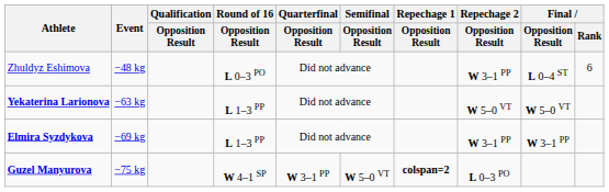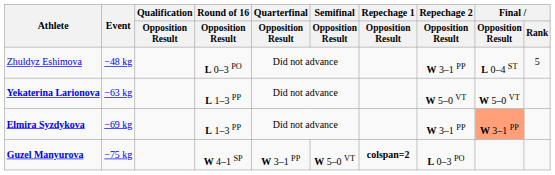Zhuldyz Eshimova | Final / Rank: 6 -> 5
Elmira Syzdykova | Final / Opposition Result: no background -> lightsalmon background
